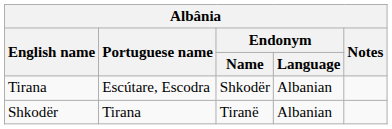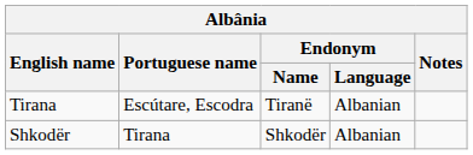row 4 | Endonym / Name: Shkodër -> Tiranë
row 5 | Endonym / Name: Tiranë -> Shkodër
